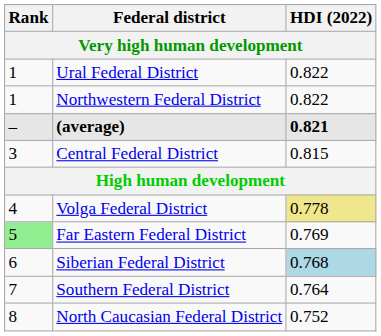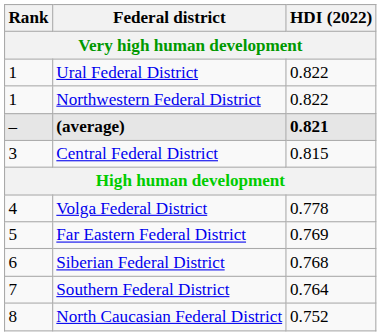Volga Federal District | HDI (2022): khaki background -> no background
Far Eastern Federal District | Rank: lightgreen background -> no background
Siberian Federal District | HDI (2022): lightblue background -> no background
